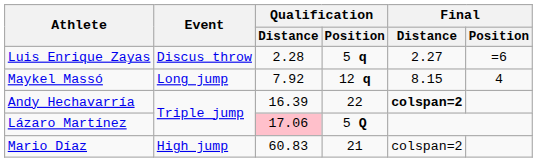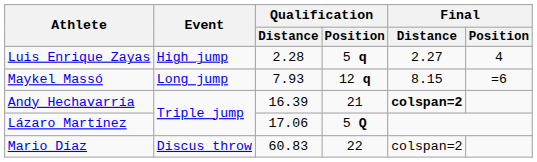Luis Enrique Zayas | Event: Discus throw -> High jump
Luis Enrique Zayas | Final / Position: =6 -> 4
Maykel Massó | Qualification / Distance: 7.92 -> 7.93
Maykel Massó | Final / Position: 4 -> =6
Andy Hechavarría | Qualification / Position: 22 -> 21
Lázaro Martínez | Qualification / Distance: pink background -> no background
Mario Díaz | Event: High jump -> Discus throw
Mario Díaz | Qualification / Position: 21 -> 22
